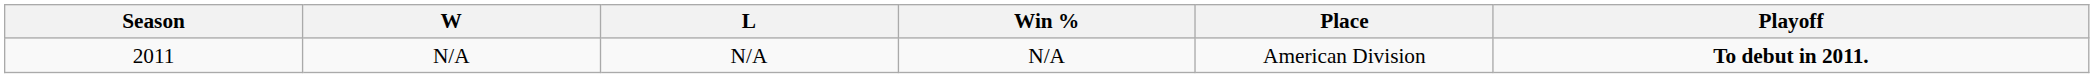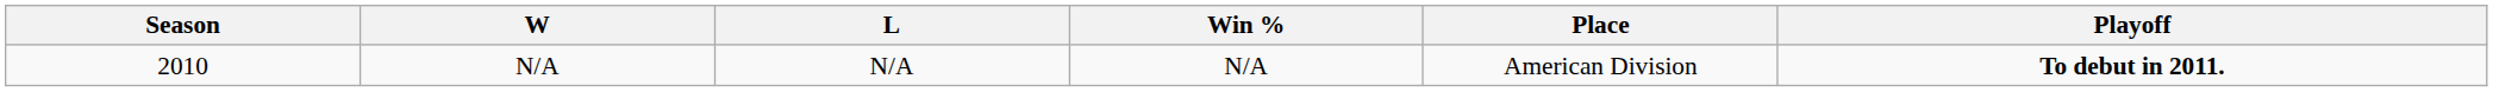row 2 | Season: 2011 -> 2010
